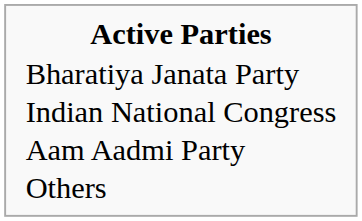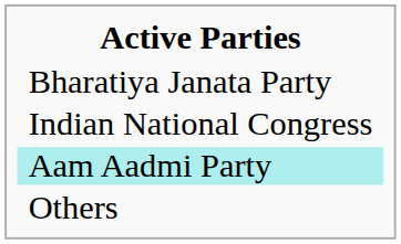row 4 | column 1: no background -> paleturquoise background
